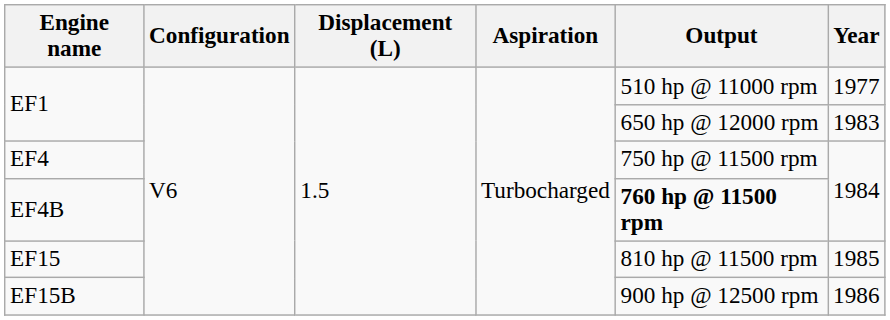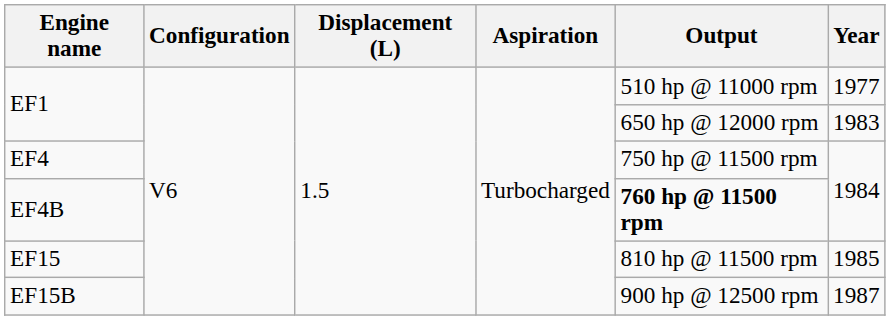EF15B | Year: 1986 -> 1987
